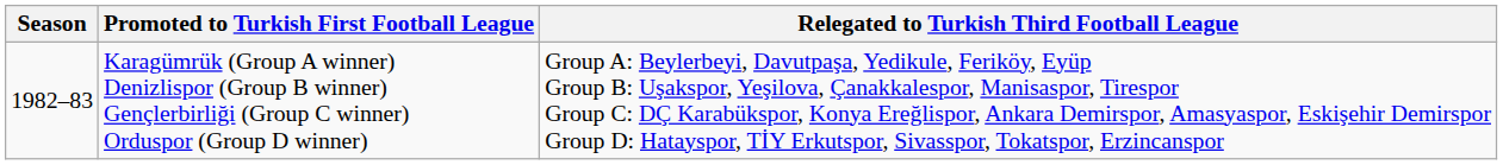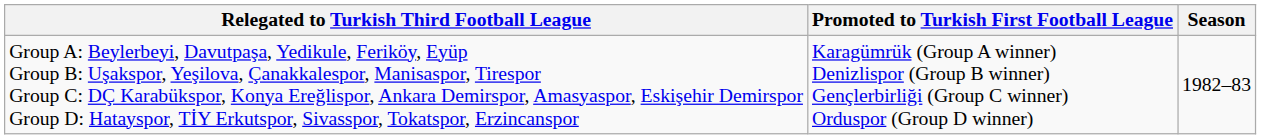columns swapped: Season <-> Relegated to Turkish Third Football League
